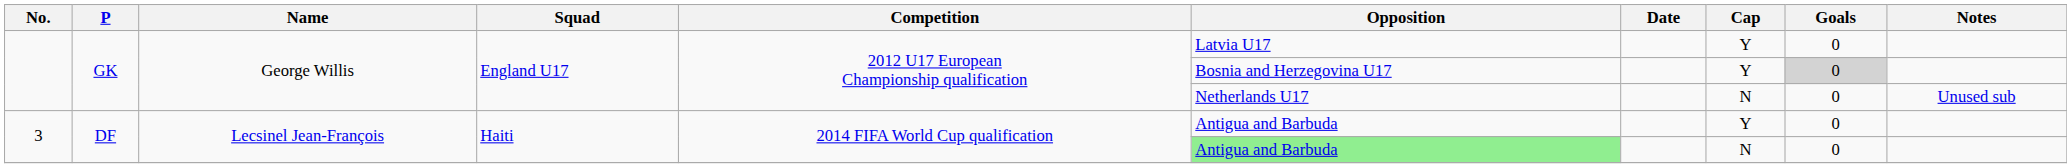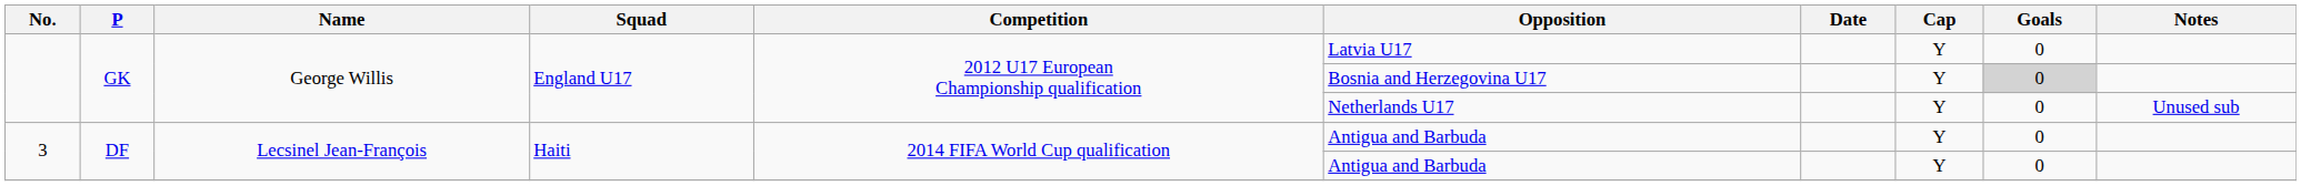row 4 | Cap: N -> Y
row 6 | Opposition: lightgreen background -> no background
row 6 | Cap: N -> Y
